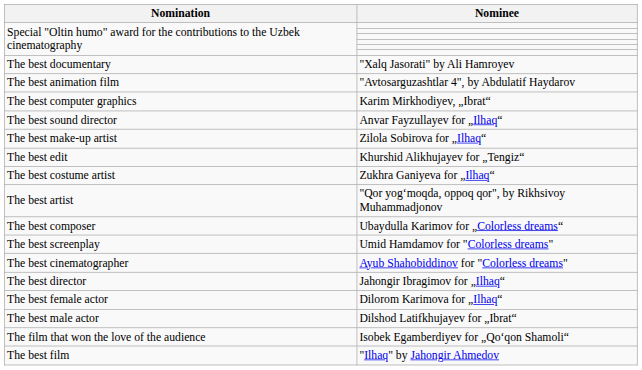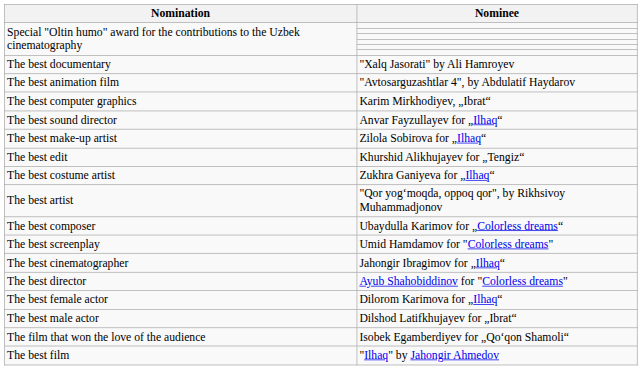row 18 | Nominee: Ayub Shahobiddinov for "Colorless dreams" -> Jahongir Ibragimov for „Ilhaq“
row 19 | Nominee: Jahongir Ibragimov for „Ilhaq“ -> Ayub Shahobiddinov for "Colorless dreams"
